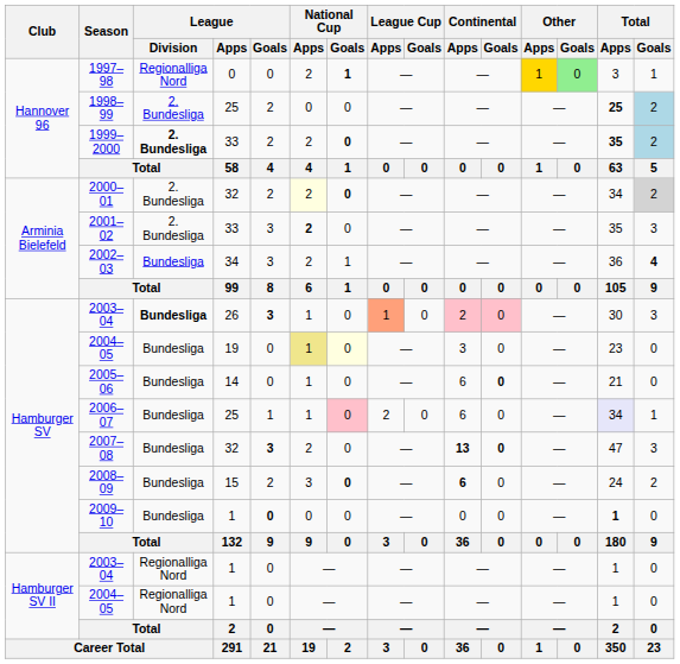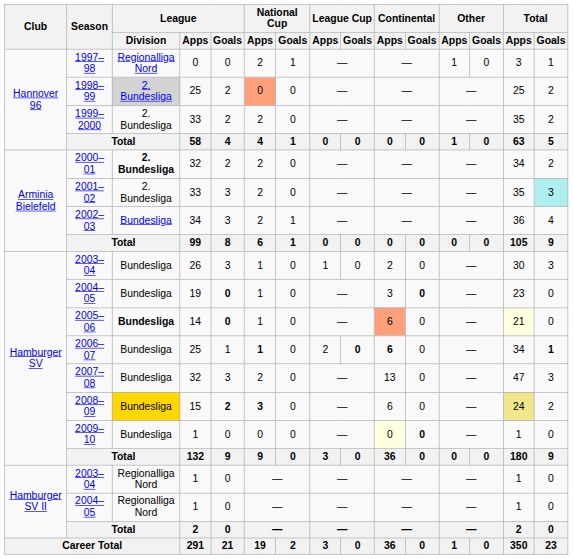1997–98 | National Cup / Goals: bold -> normal
1997–98 | Other / Apps: gold background -> no background
1997–98 | Other / Goals: lightgreen background -> no background
1998–99 | League / Division: no background -> lightgrey background
1998–99 | National Cup / Apps: no background -> lightsalmon background
1998–99 | Total / Apps: bold -> normal
1998–99 | Total / Goals: lightblue background -> no background
1999–2000 | League / Division: bold -> normal
1999–2000 | National Cup / Goals: bold -> normal
1999–2000 | Total / Apps: bold -> normal
1999–2000 | Total / Goals: lightblue background -> no background
2000–01 | League / Division: normal -> bold
2000–01 | National Cup / Apps: lightyellow background -> no background
2000–01 | National Cup / Goals: bold -> normal
2000–01 | Total / Goals: lightgrey background -> no background
2001–02 | National Cup / Apps: bold -> normal
2001–02 | Total / Goals: no background -> paleturquoise background
2002–03 | Total / Goals: bold -> normal
2003–04 / 26 | League / Division: bold -> normal
2003–04 / 26 | League / Goals: bold -> normal
2003–04 / 26 | League Cup / Apps: lightsalmon background -> no background
2003–04 / 26 | Continental / Apps: pink background -> no background
2003–04 / 26 | Continental / Goals: pink background -> no background
2004–05 / 19 | League / Goals: normal -> bold
2004–05 / 19 | National Cup / Apps: khaki background -> no background
2004–05 / 19 | National Cup / Goals: lightyellow background -> no background
2004–05 / 19 | Continental / Goals: normal -> bold
2005–06 | League / Division: normal -> bold
2005–06 | League / Goals: normal -> bold
2005–06 | Continental / Apps: no background -> lightsalmon background
2005–06 | Continental / Goals: bold -> normal
2005–06 | Total / Apps: no background -> lightyellow background
2006–07 | National Cup / Apps: normal -> bold
2006–07 | National Cup / Goals: pink background -> no background
2006–07 | League Cup / Goals: normal -> bold
2006–07 | Continental / Apps: normal -> bold
2006–07 | Total / Apps: lavender background -> no background
2006–07 | Total / Goals: normal -> bold
2007–08 | League / Goals: bold -> normal
2007–08 | Continental / Apps: bold -> normal
2007–08 | Continental / Goals: bold -> normal
2008–09 | League / Division: no background -> gold background
2008–09 | League / Goals: normal -> bold
2008–09 | National Cup / Apps: normal -> bold
2008–09 | National Cup / Goals: bold -> normal
2008–09 | Continental / Apps: bold -> normal
2008–09 | Total / Apps: no background -> khaki background
2009–10 | League / Goals: bold -> normal
2009–10 | Continental / Apps: no background -> lightyellow background
2009–10 | Continental / Goals: normal -> bold
2009–10 | Total / Apps: bold -> normal
